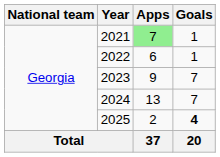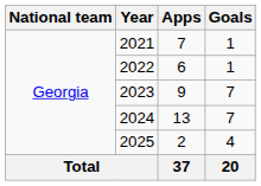2021 | Apps: lightgreen background -> no background
2025 | Goals: bold -> normal
